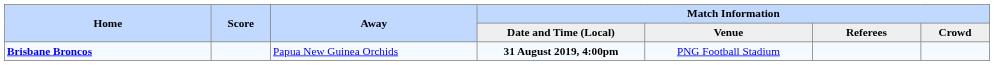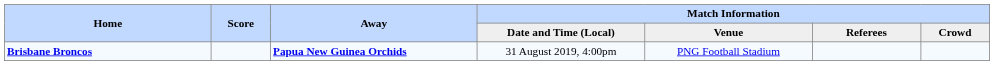Brisbane Broncos | Away: normal -> bold
Brisbane Broncos | Match Information / Date and Time (Local): bold -> normal
